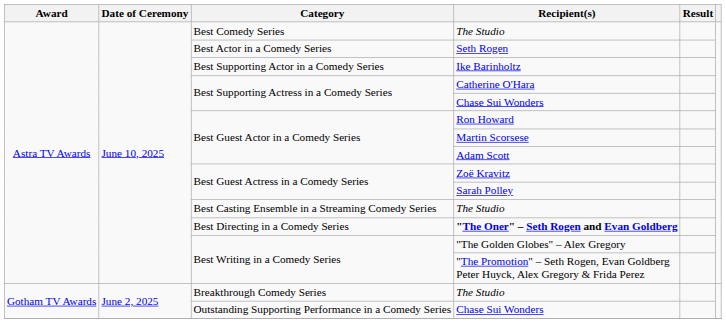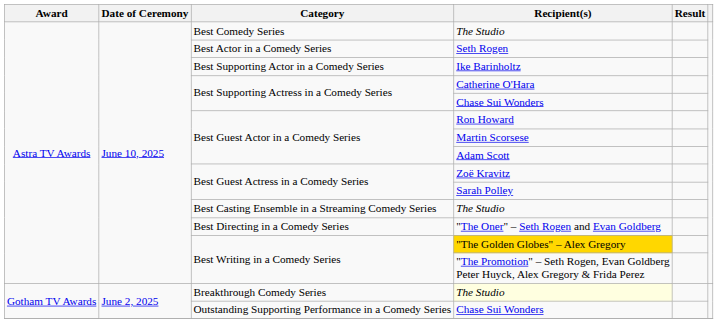"The Oner" – Seth Rogen and Evan Goldberg | Recipient(s): bold -> normal
"The Golden Globes" – Alex Gregory | Recipient(s): no background -> gold background
Breakthrough Comedy Series / The Studio | Recipient(s): no background -> lightyellow background
